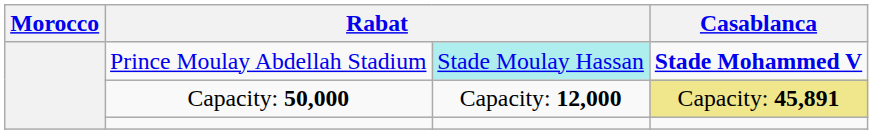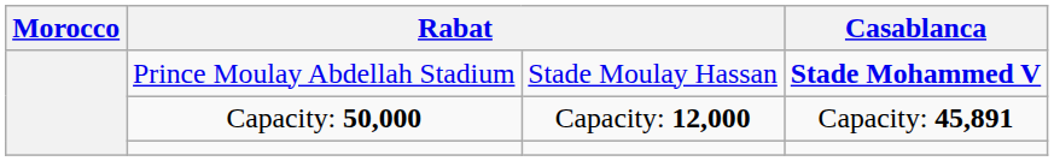Prince Moulay Abdellah Stadium | column 3: paleturquoise background -> no background
Capacity: 50,000 | Casablanca: khaki background -> no background
